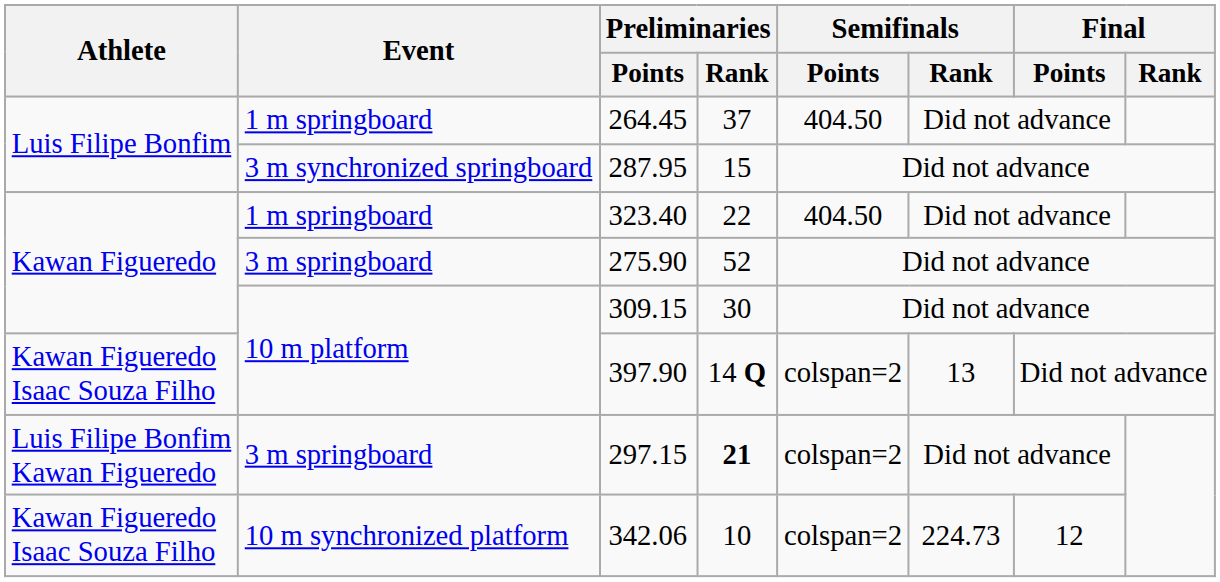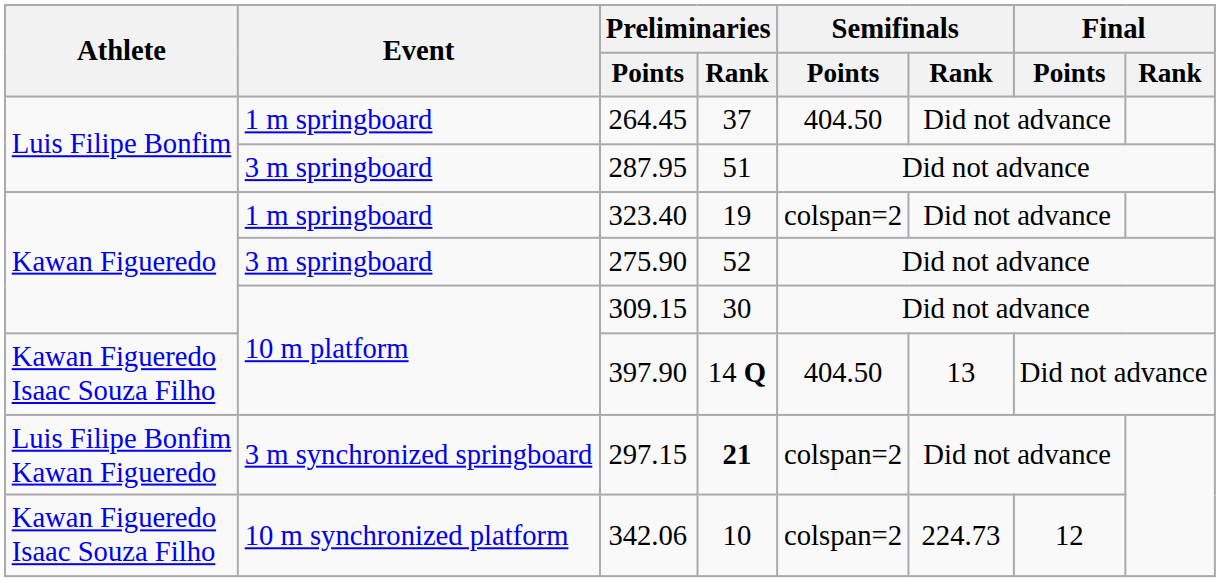287.95 | Event: 3 m synchronized springboard -> 3 m springboard
287.95 | Preliminaries / Rank: 15 -> 51
323.40 | Preliminaries / Rank: 22 -> 19
323.40 | Semifinals / Points: 404.50 -> colspan=2
397.90 | Semifinals / Points: colspan=2 -> 404.50
297.15 | Event: 3 m springboard -> 3 m synchronized springboard
